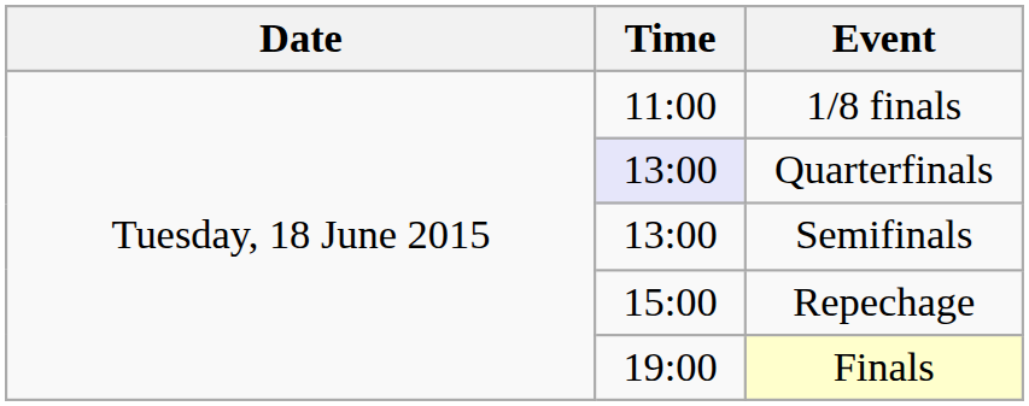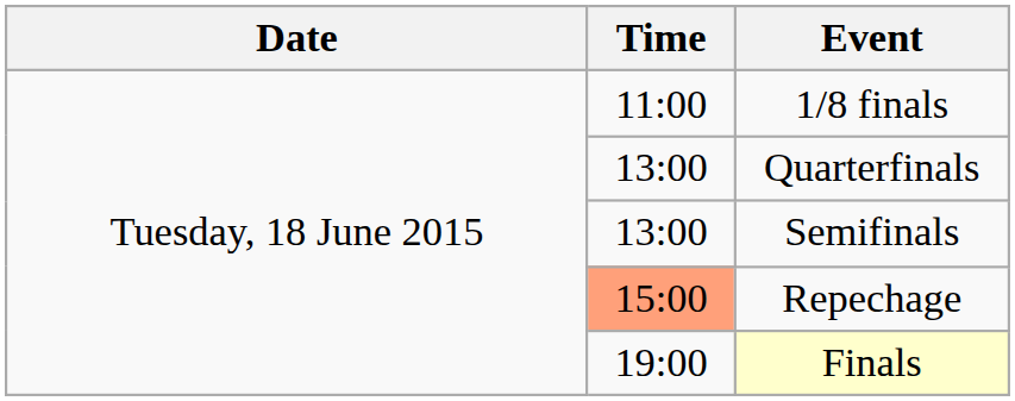Quarterfinals | Time: lavender background -> no background
Repechage | Time: no background -> lightsalmon background
